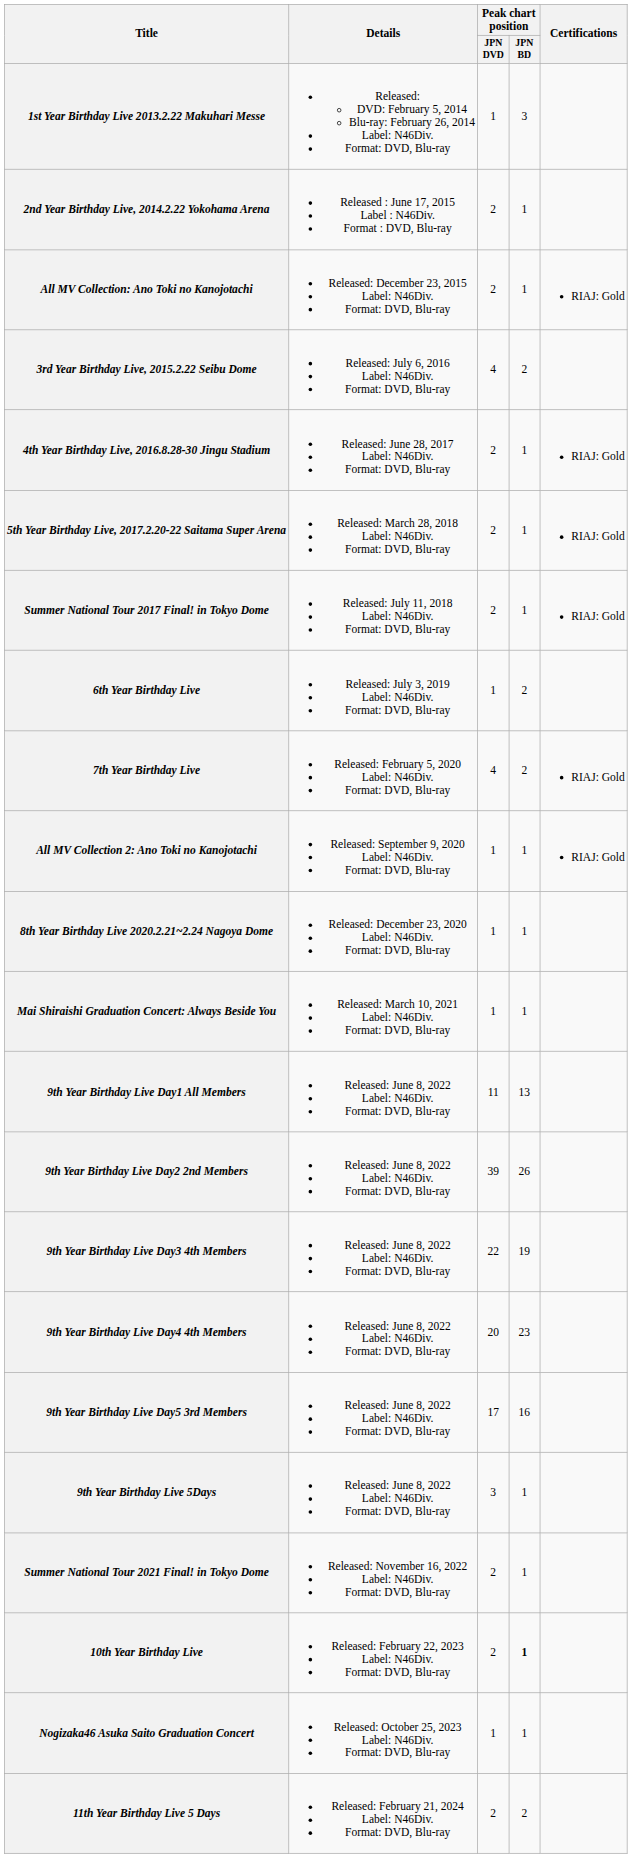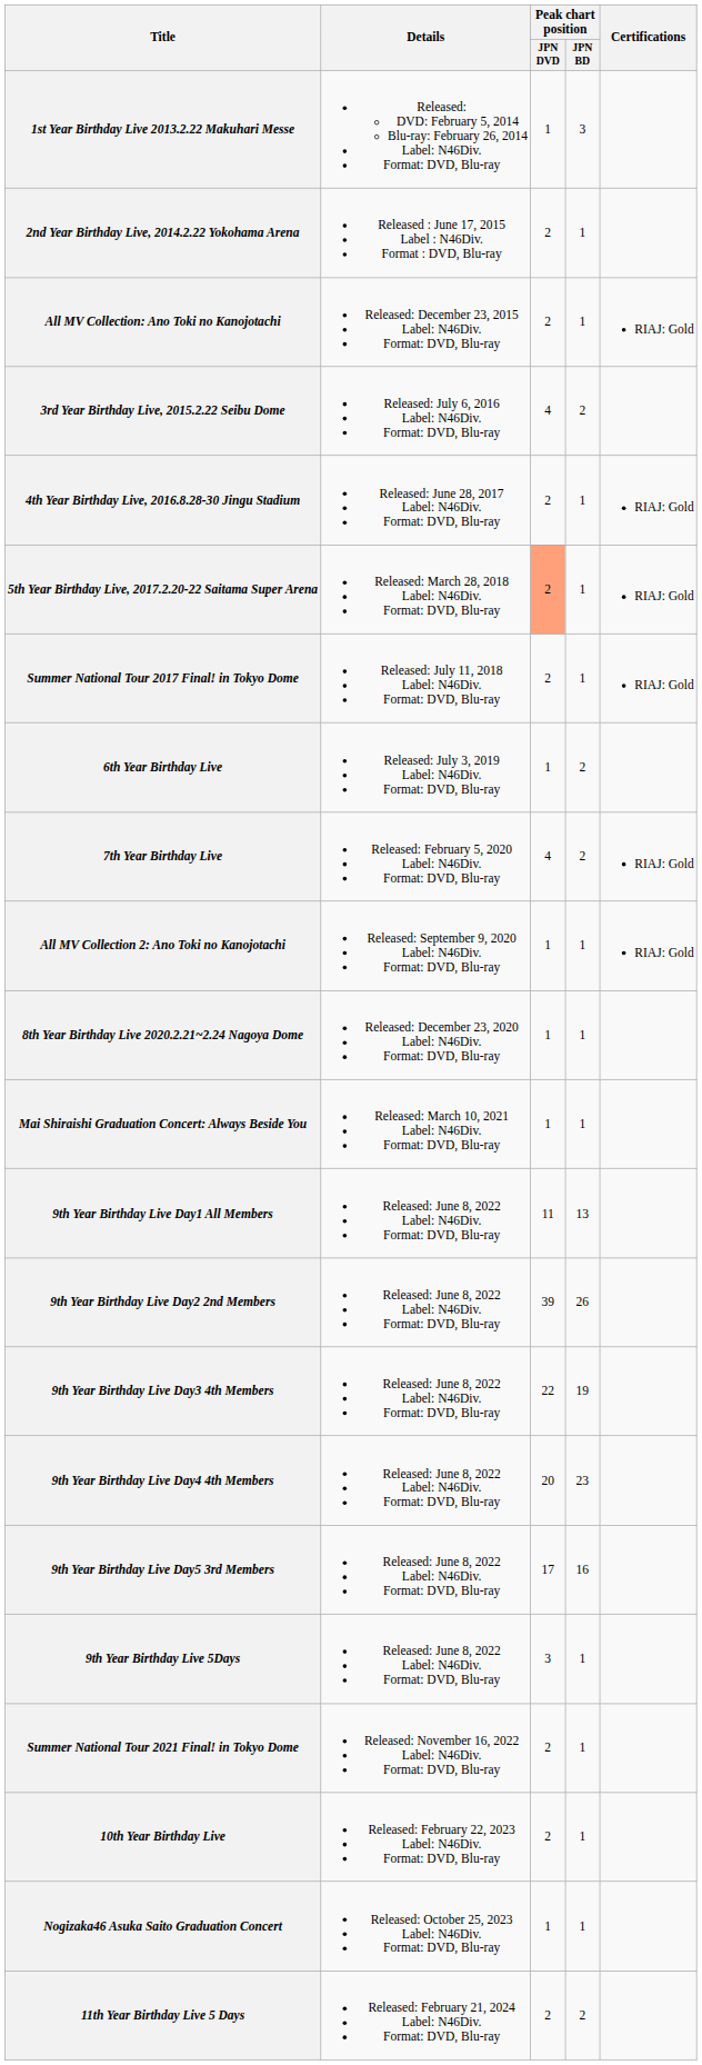5th Year Birthday Live, 2017.2.20-22 Saitama Super Arena | Peak chart position / JPN DVD: no background -> lightsalmon background
10th Year Birthday Live | Peak chart position / JPN BD: bold -> normal
